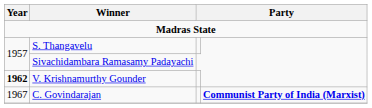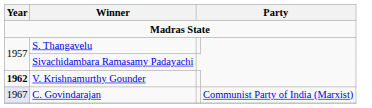C. Govindarajan | Year: no background -> lavender background
C. Govindarajan | column 4: bold -> normal
